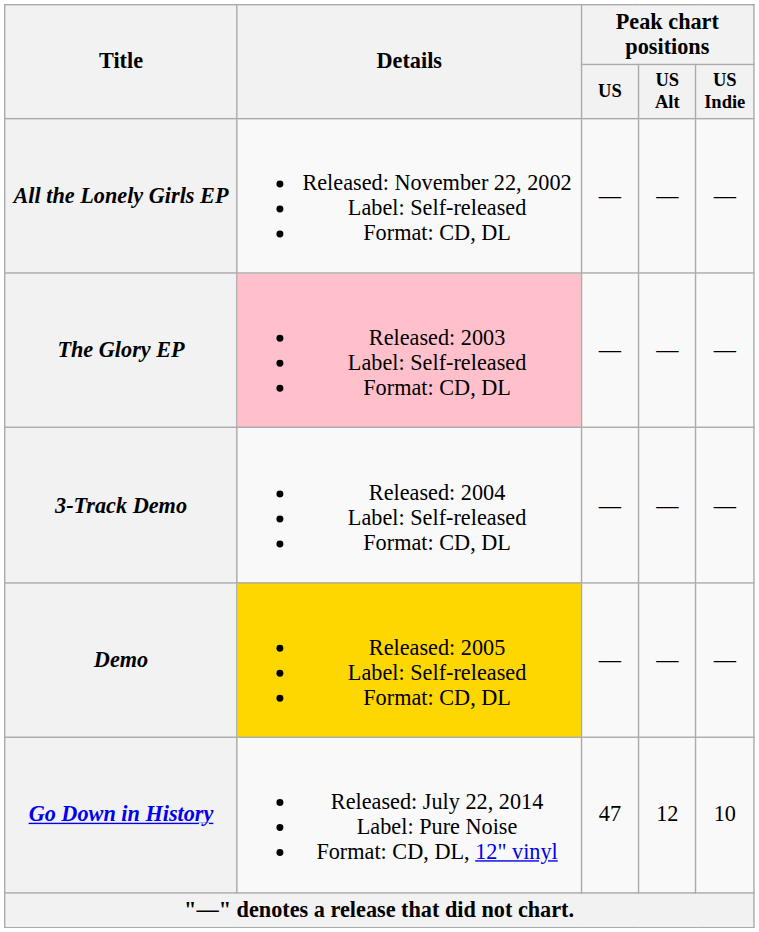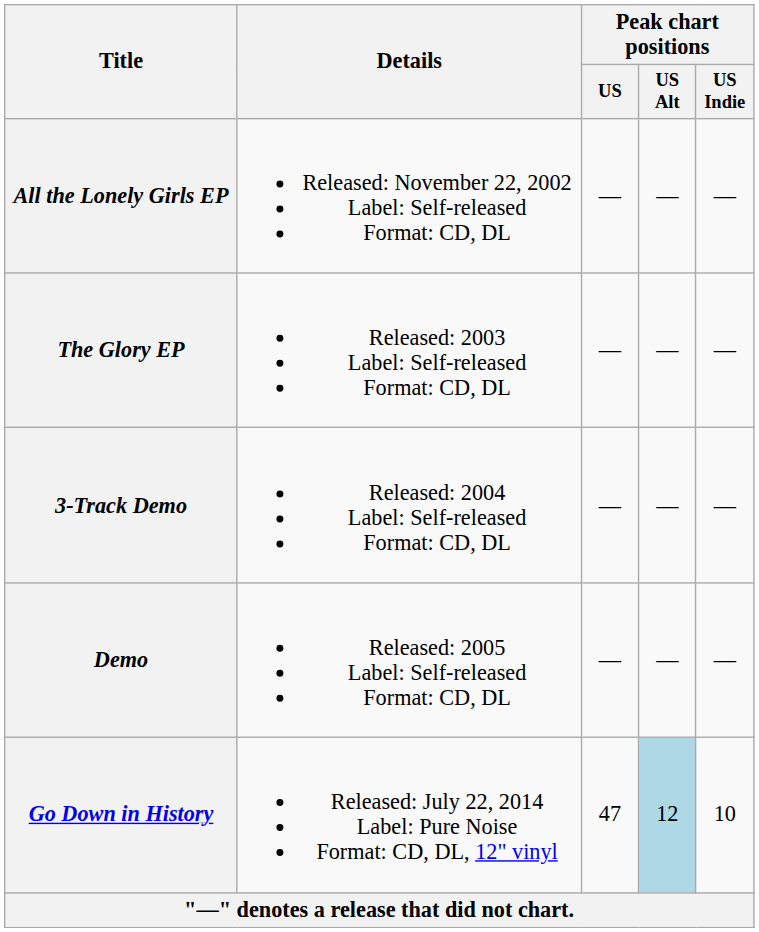The Glory EP | Details: pink background -> no background
Demo | Details: gold background -> no background
Go Down in History | Peak chart positions / US Alt: no background -> lightblue background
